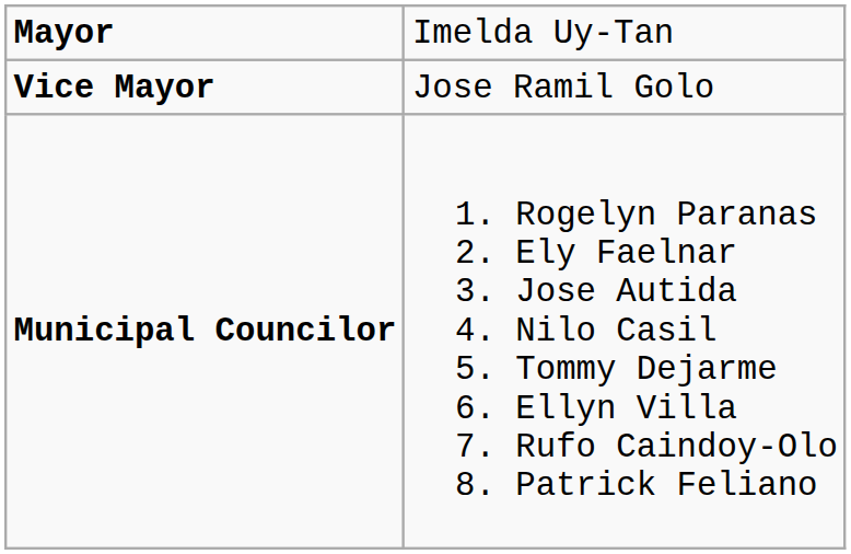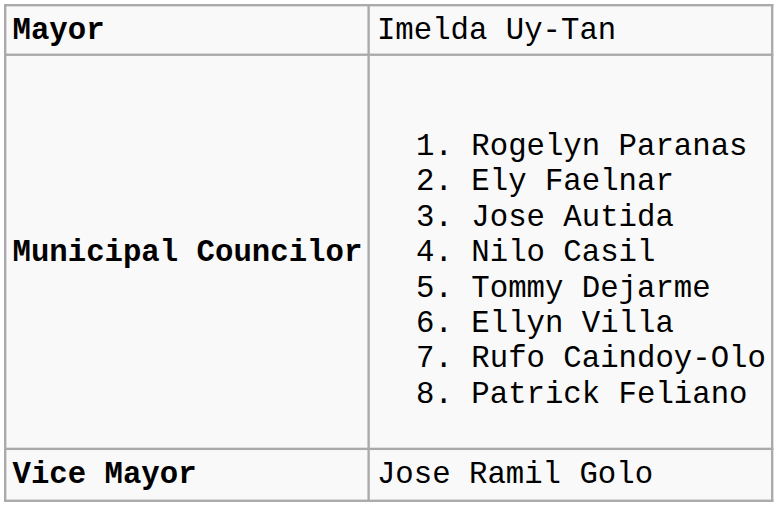rows swapped: Vice Mayor <-> Municipal Councilor
